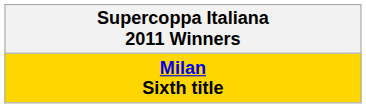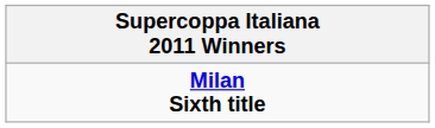row 2 | column 1: gold background -> no background
